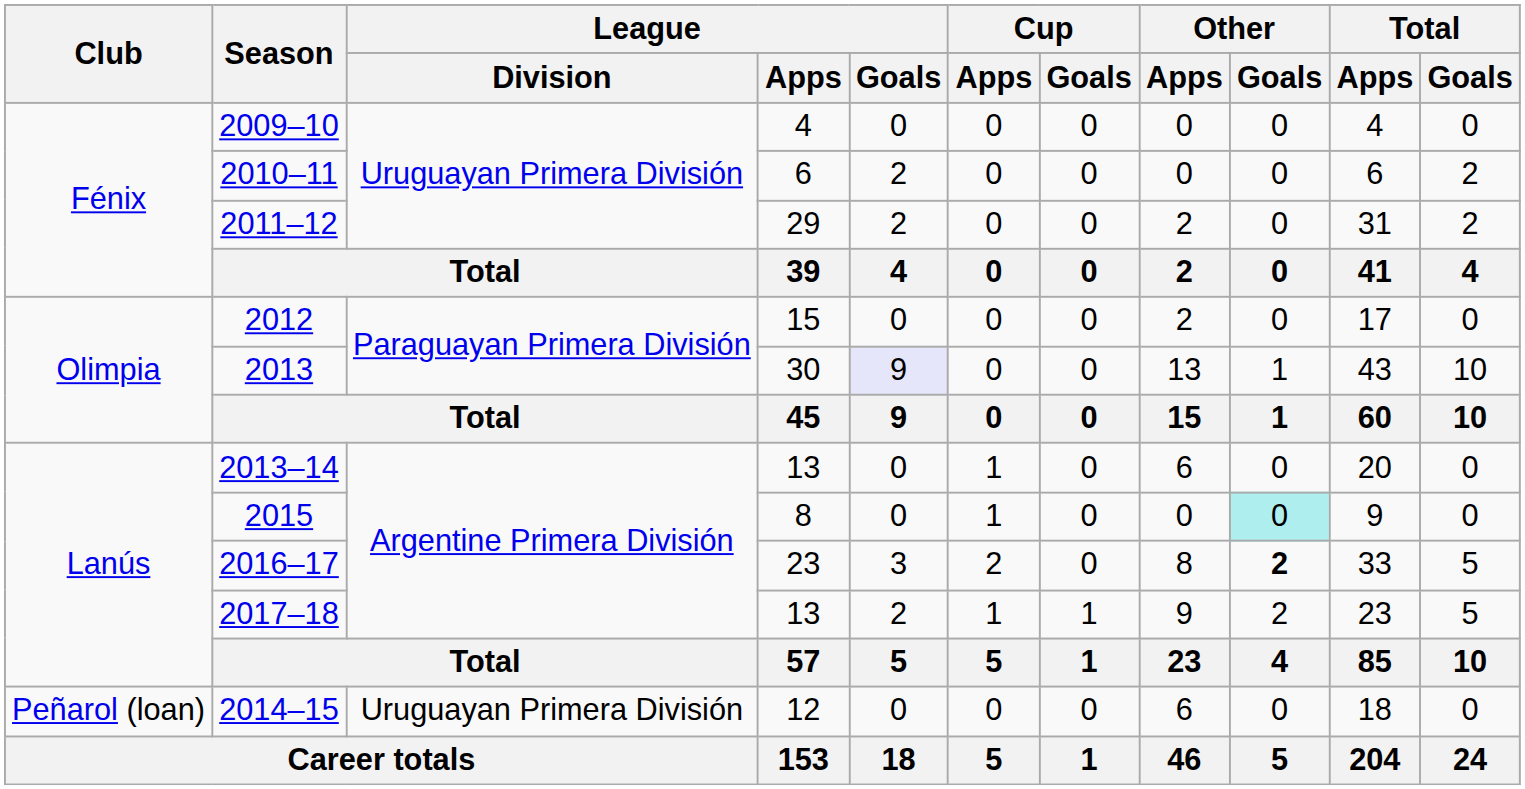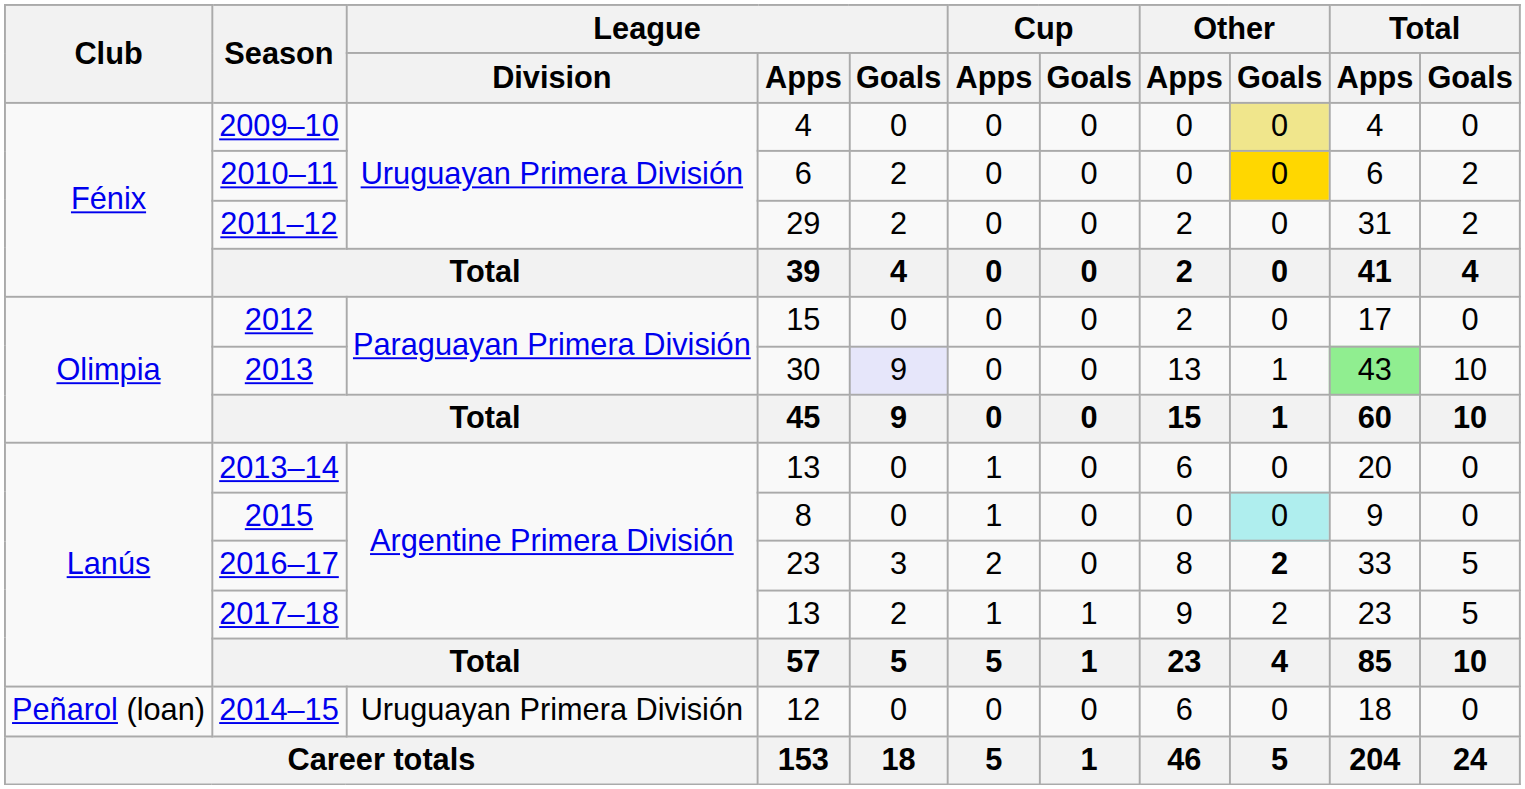2009–10 | Other / Goals: no background -> khaki background
2010–11 | Other / Goals: no background -> gold background
2013 | Total / Apps: no background -> lightgreen background
